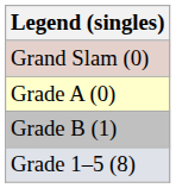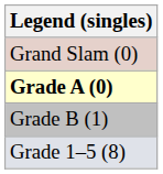row 3 | column 1: normal -> bold
